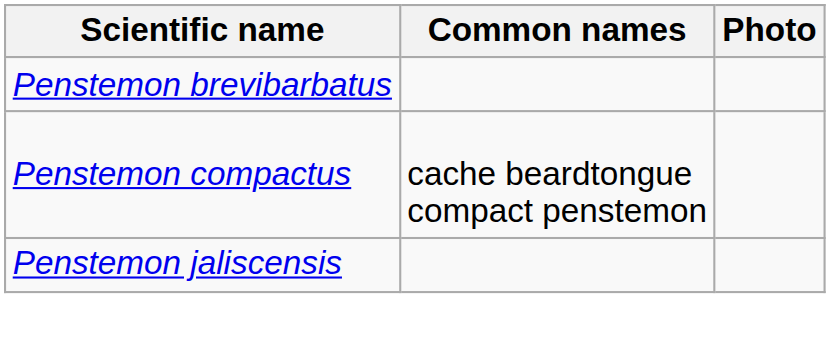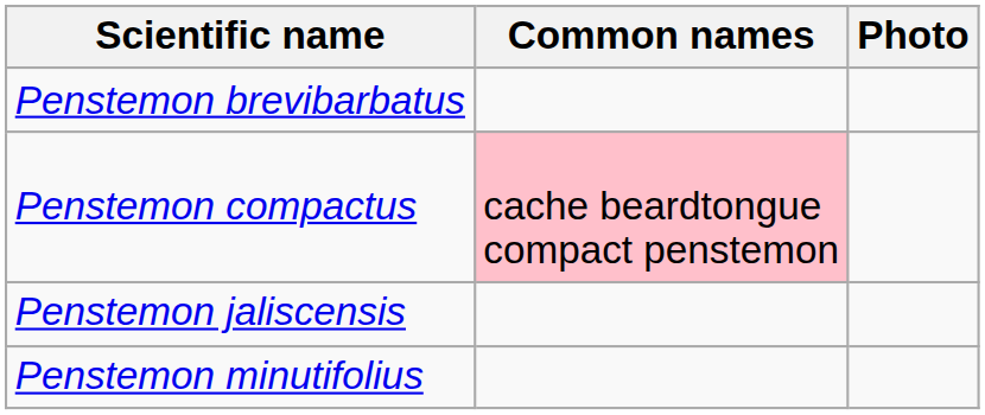Penstemon compactus | Common names: no background -> pink background
+ row: Penstemon minutifolius
